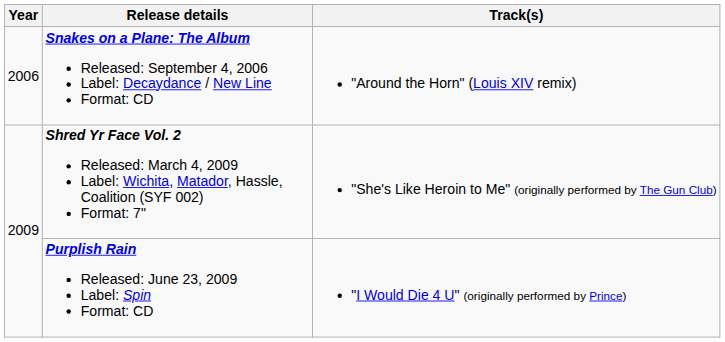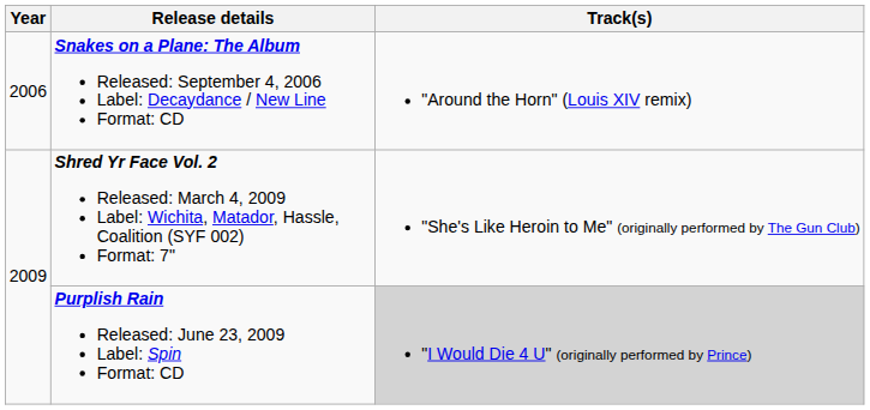Purplish Rain Released: June 23, 2009 Label: Spin Format: CD | Track(s): no background -> lightgrey background
